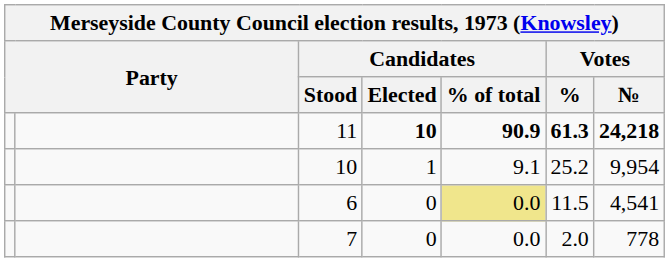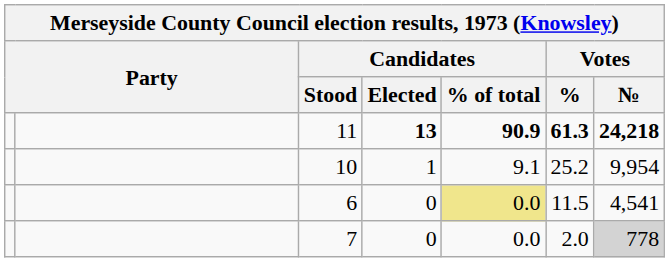11 | Candidates / Elected: 10 -> 13
7 | Votes / №: no background -> lightgrey background
